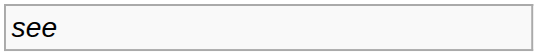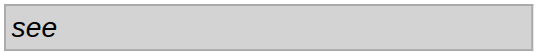row 1 | column 1: no background -> lightgrey background
